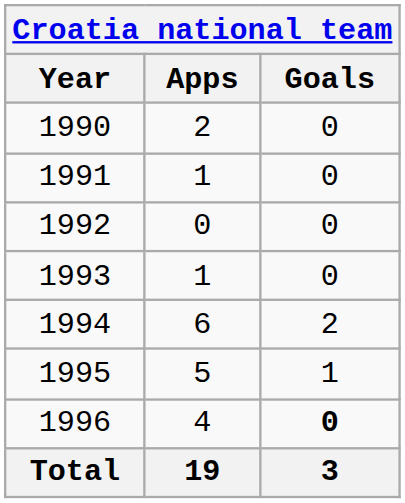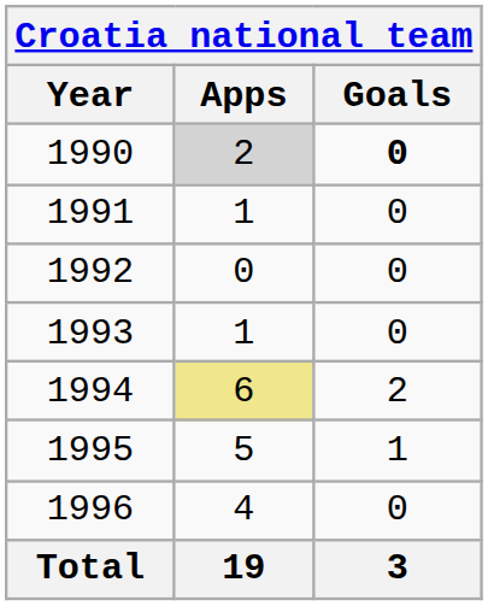1990 | Apps: no background -> lightgrey background
1990 | Goals: normal -> bold
1994 | Apps: no background -> khaki background
1996 | Goals: bold -> normal
